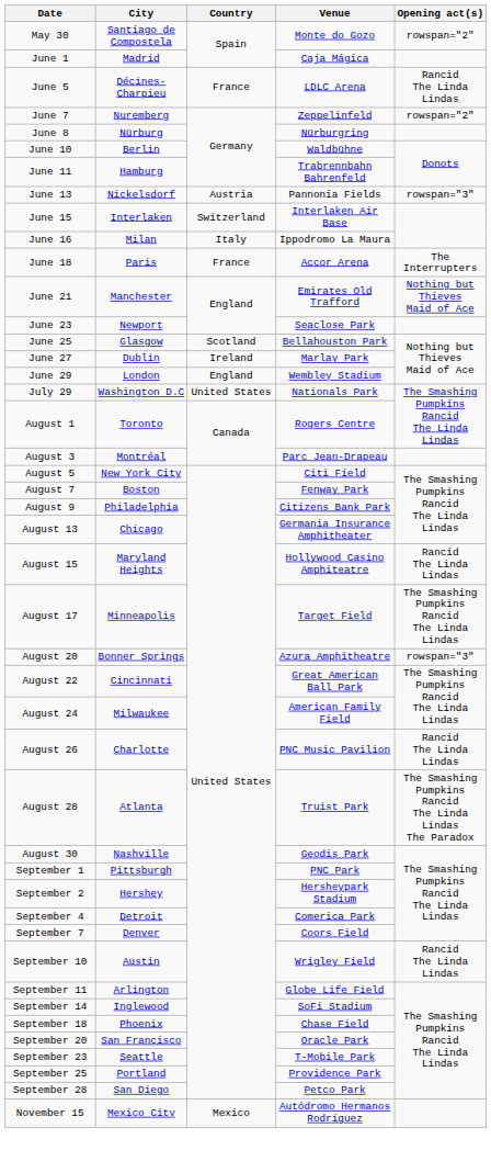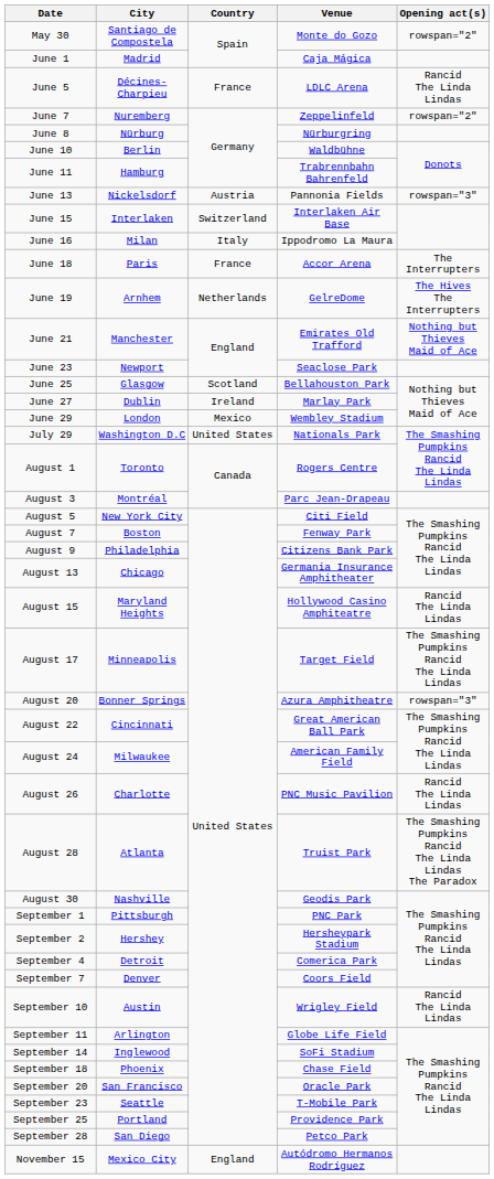+ row: June 19 | Arnhem | Netherlands | GelreDome | The Hives The Interrupters
June 29 | Country: England -> Mexico
November 15 | Country: Mexico -> England
